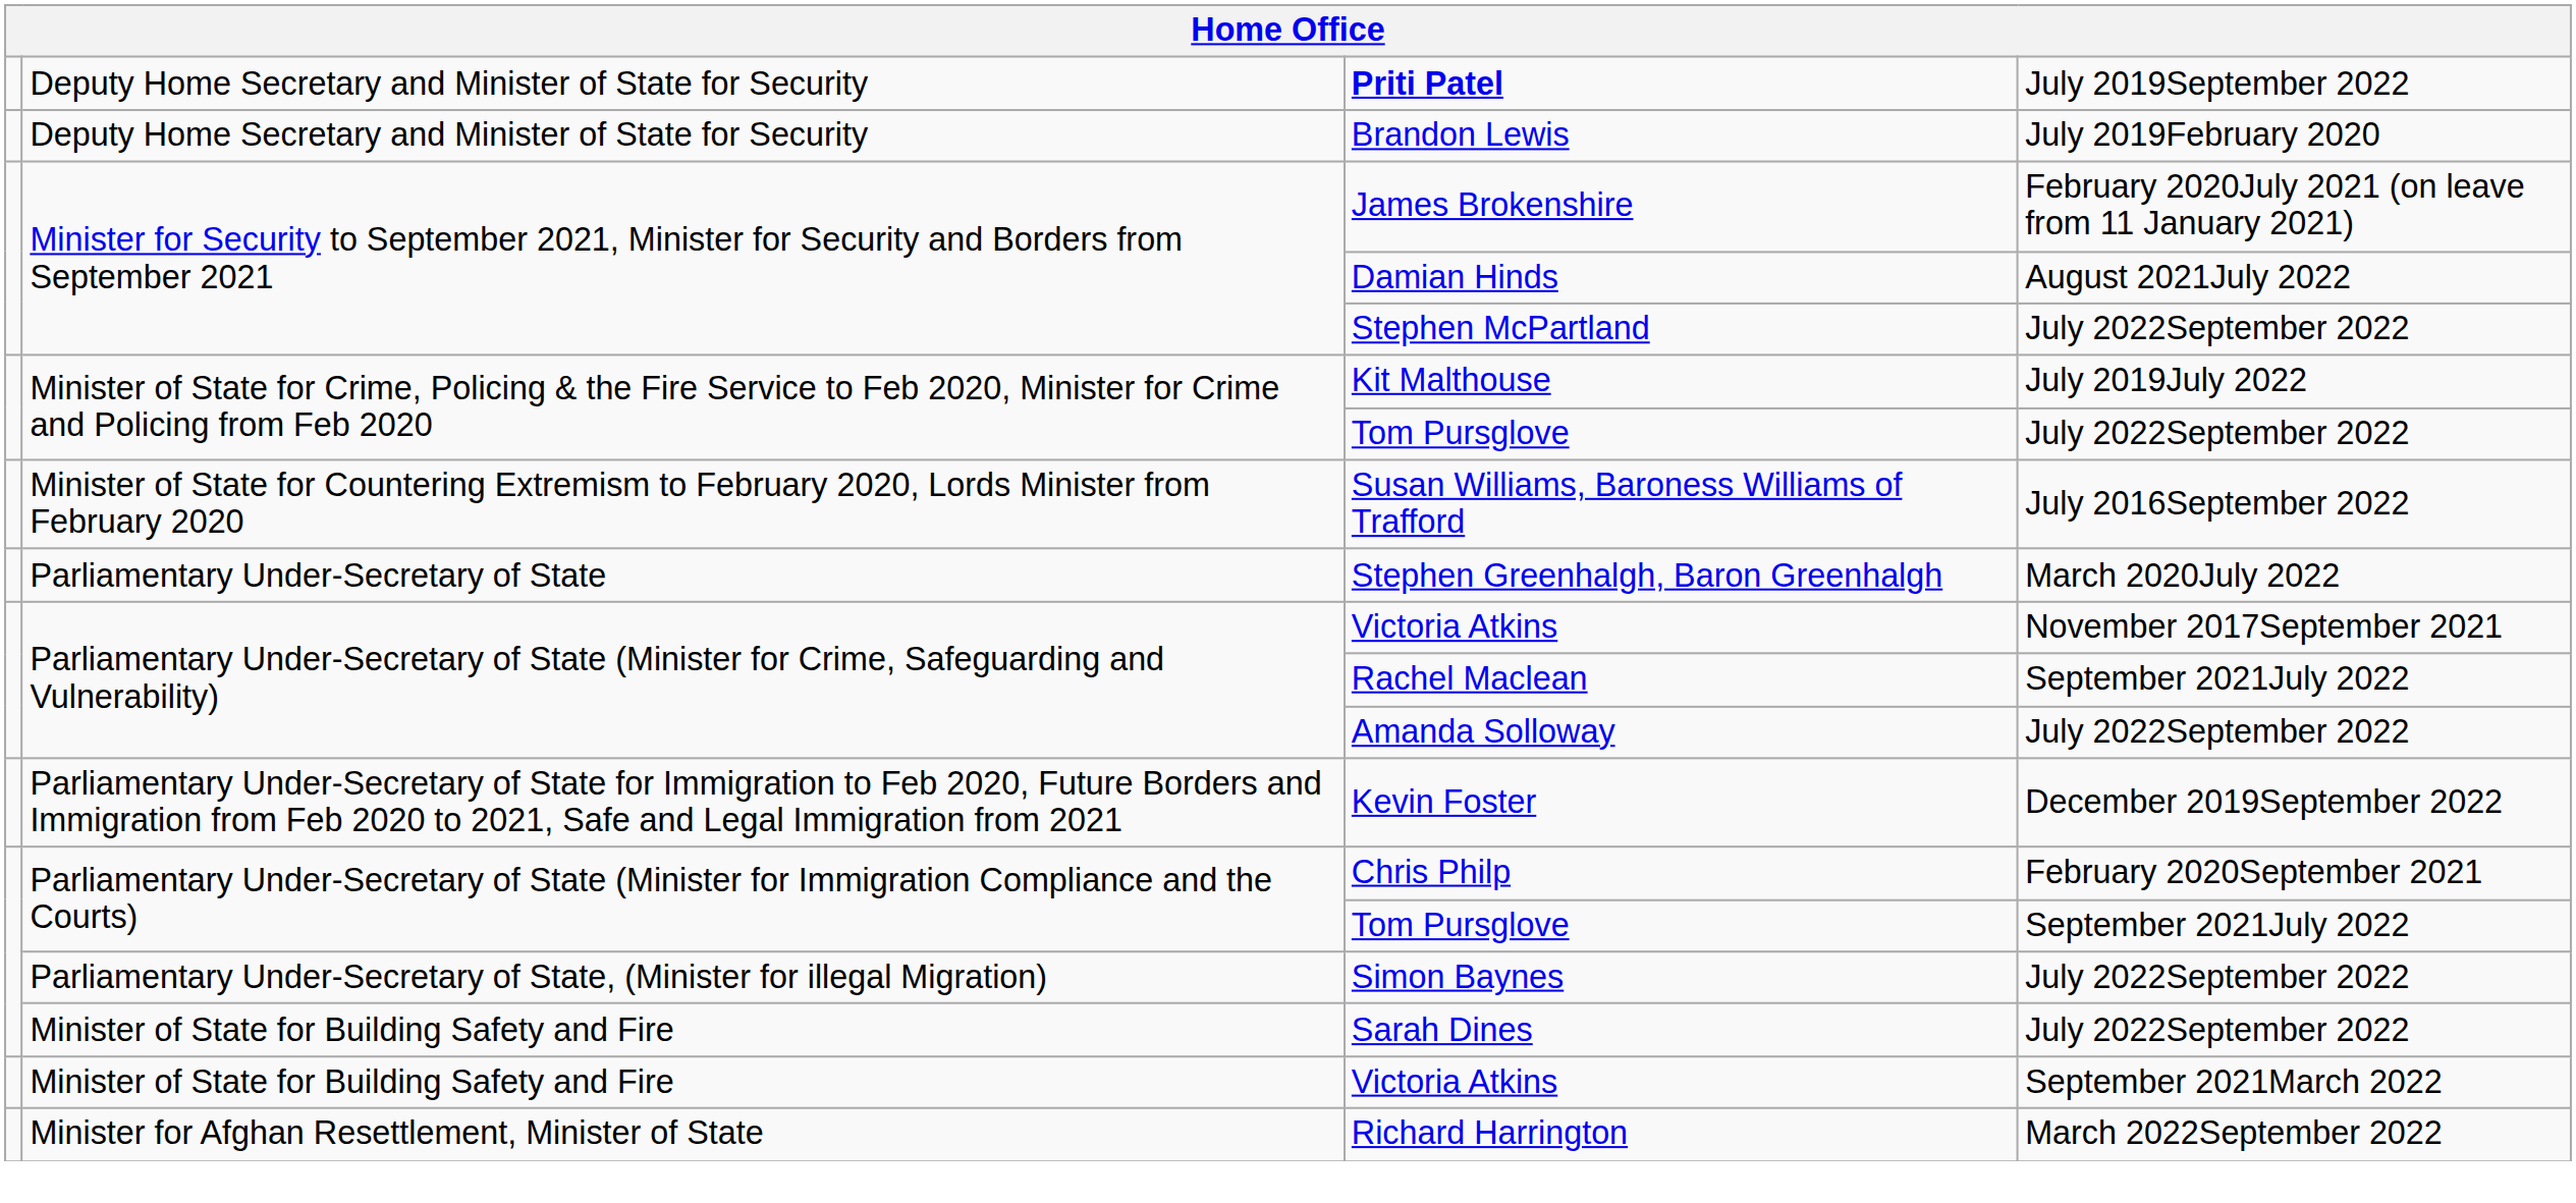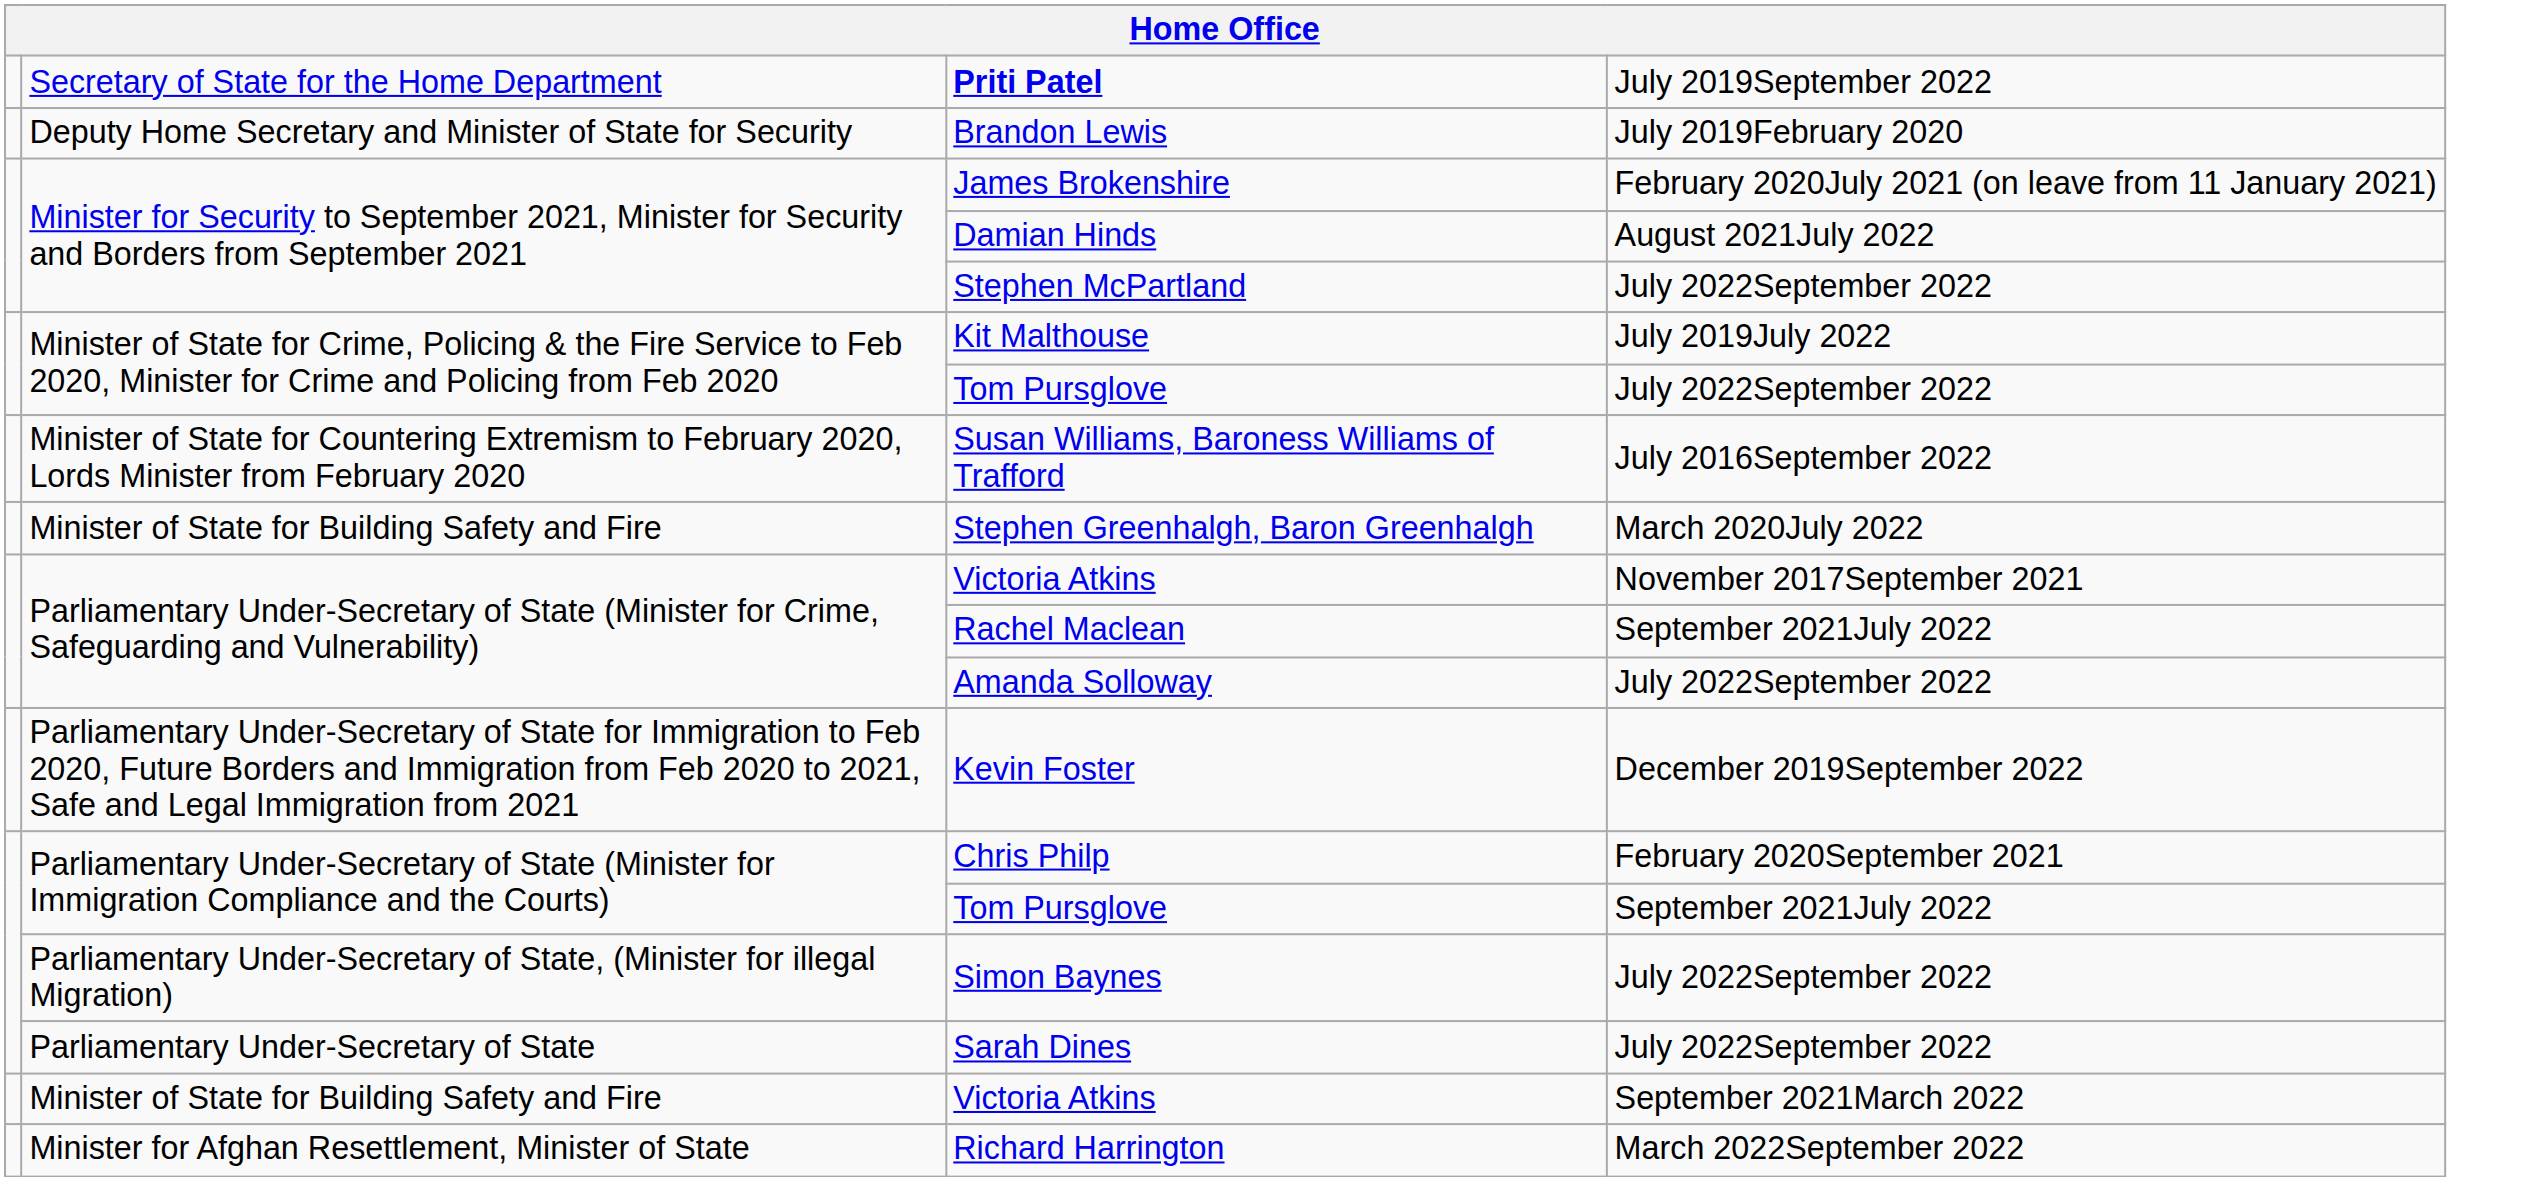Priti Patel | column 2: Deputy Home Secretary and Minister of State for Security -> Secretary of State for the Home Department
Stephen Greenhalgh, Baron Greenhalgh | column 2: Parliamentary Under-Secretary of State -> Minister of State for Building Safety and Fire
Sarah Dines | column 2: Minister of State for Building Safety and Fire -> Parliamentary Under-Secretary of State
